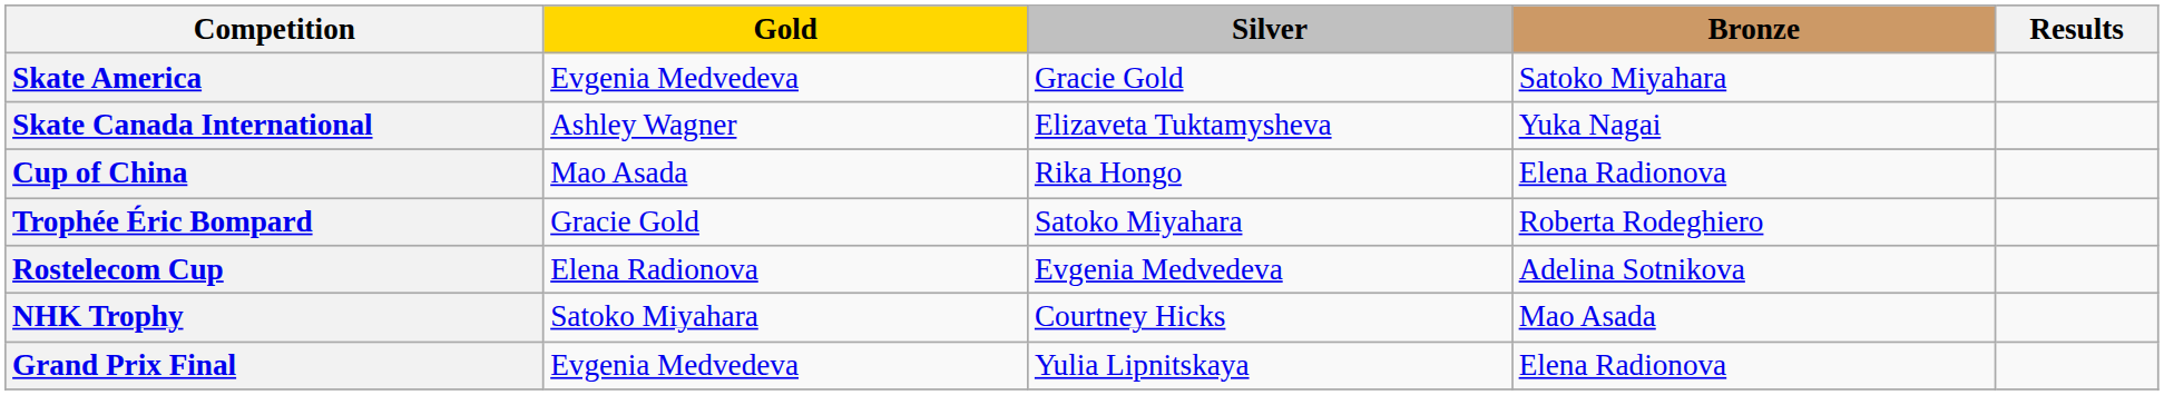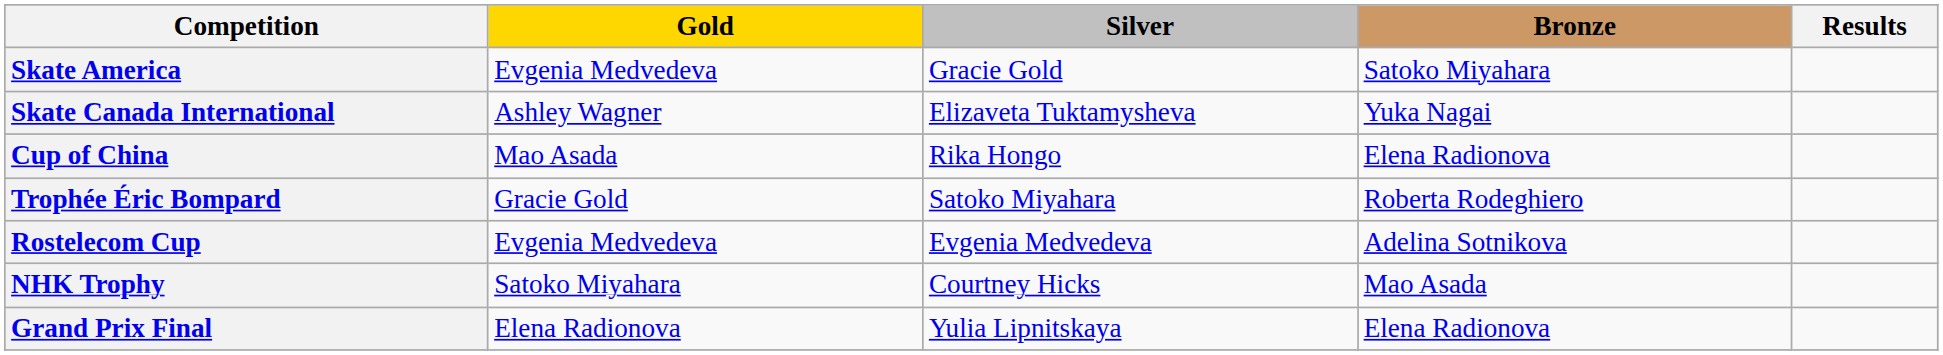Rostelecom Cup | Gold: Elena Radionova -> Evgenia Medvedeva
Grand Prix Final | Gold: Evgenia Medvedeva -> Elena Radionova
